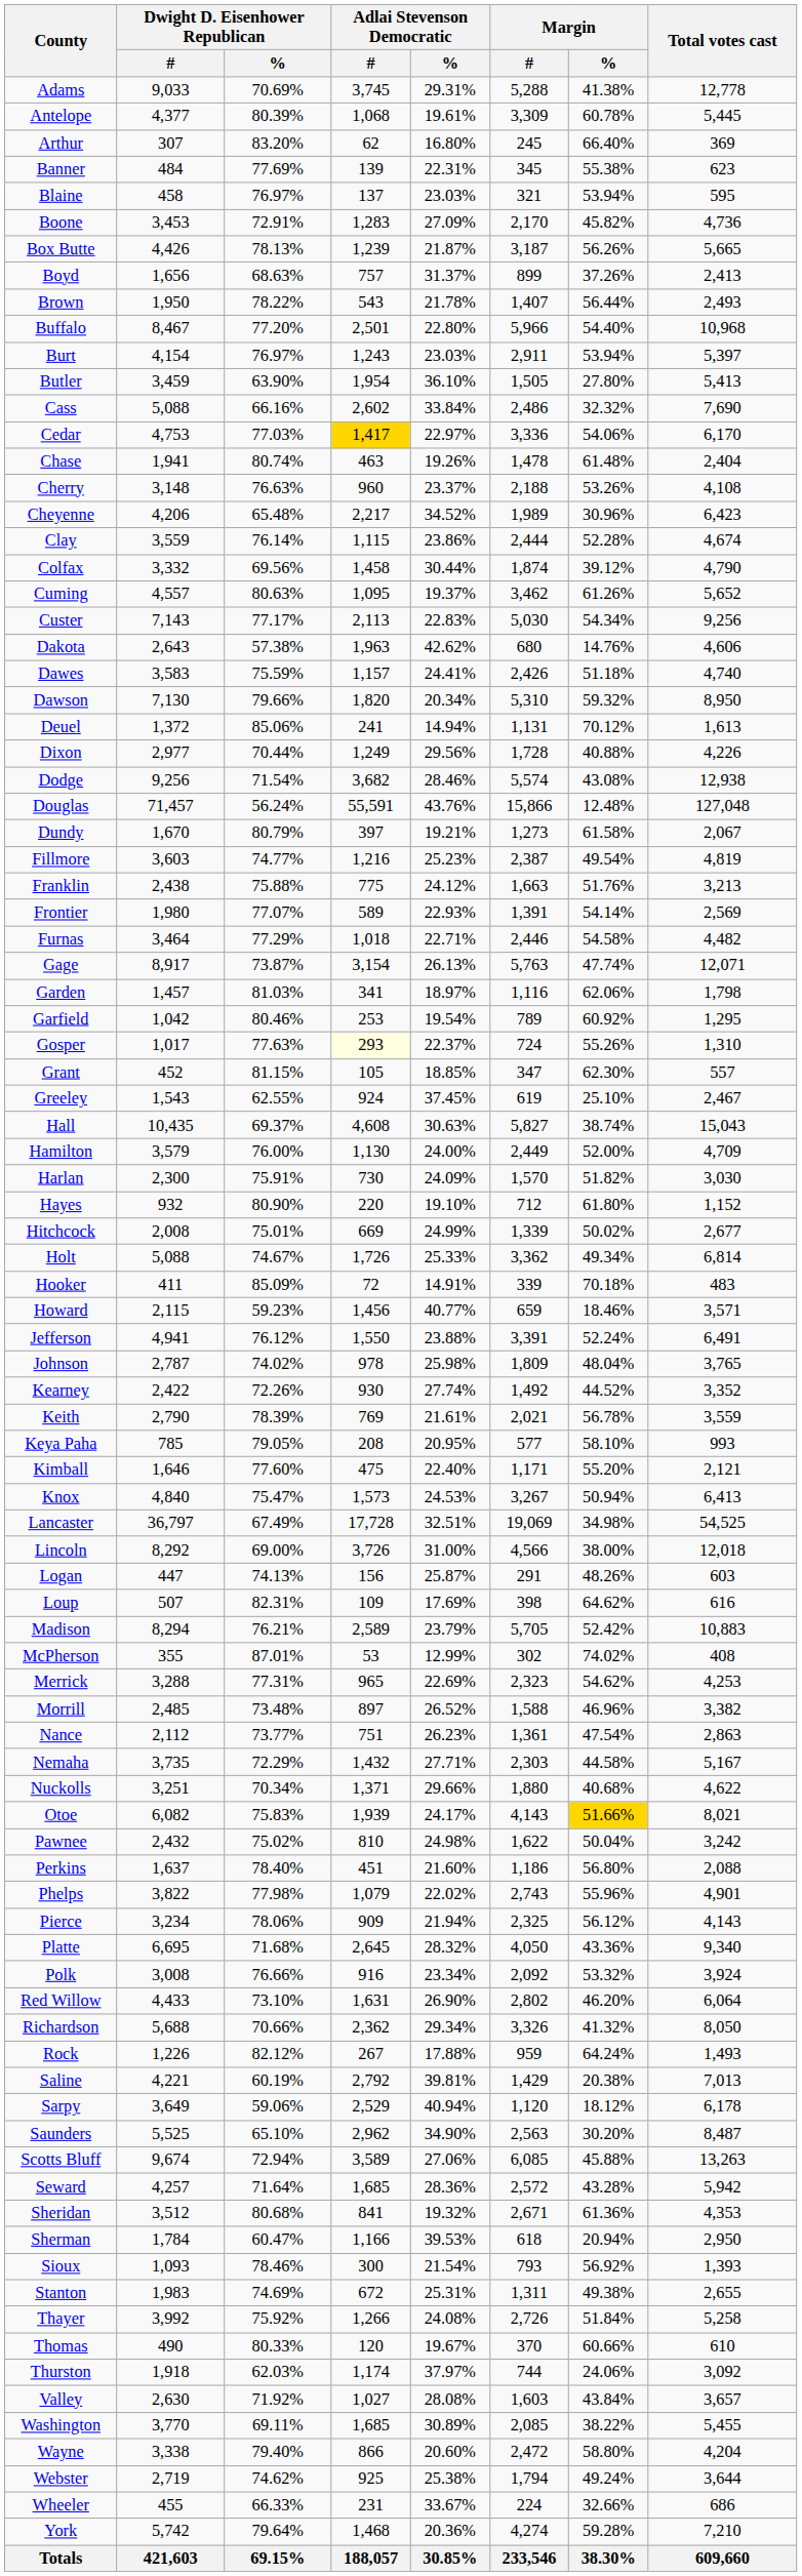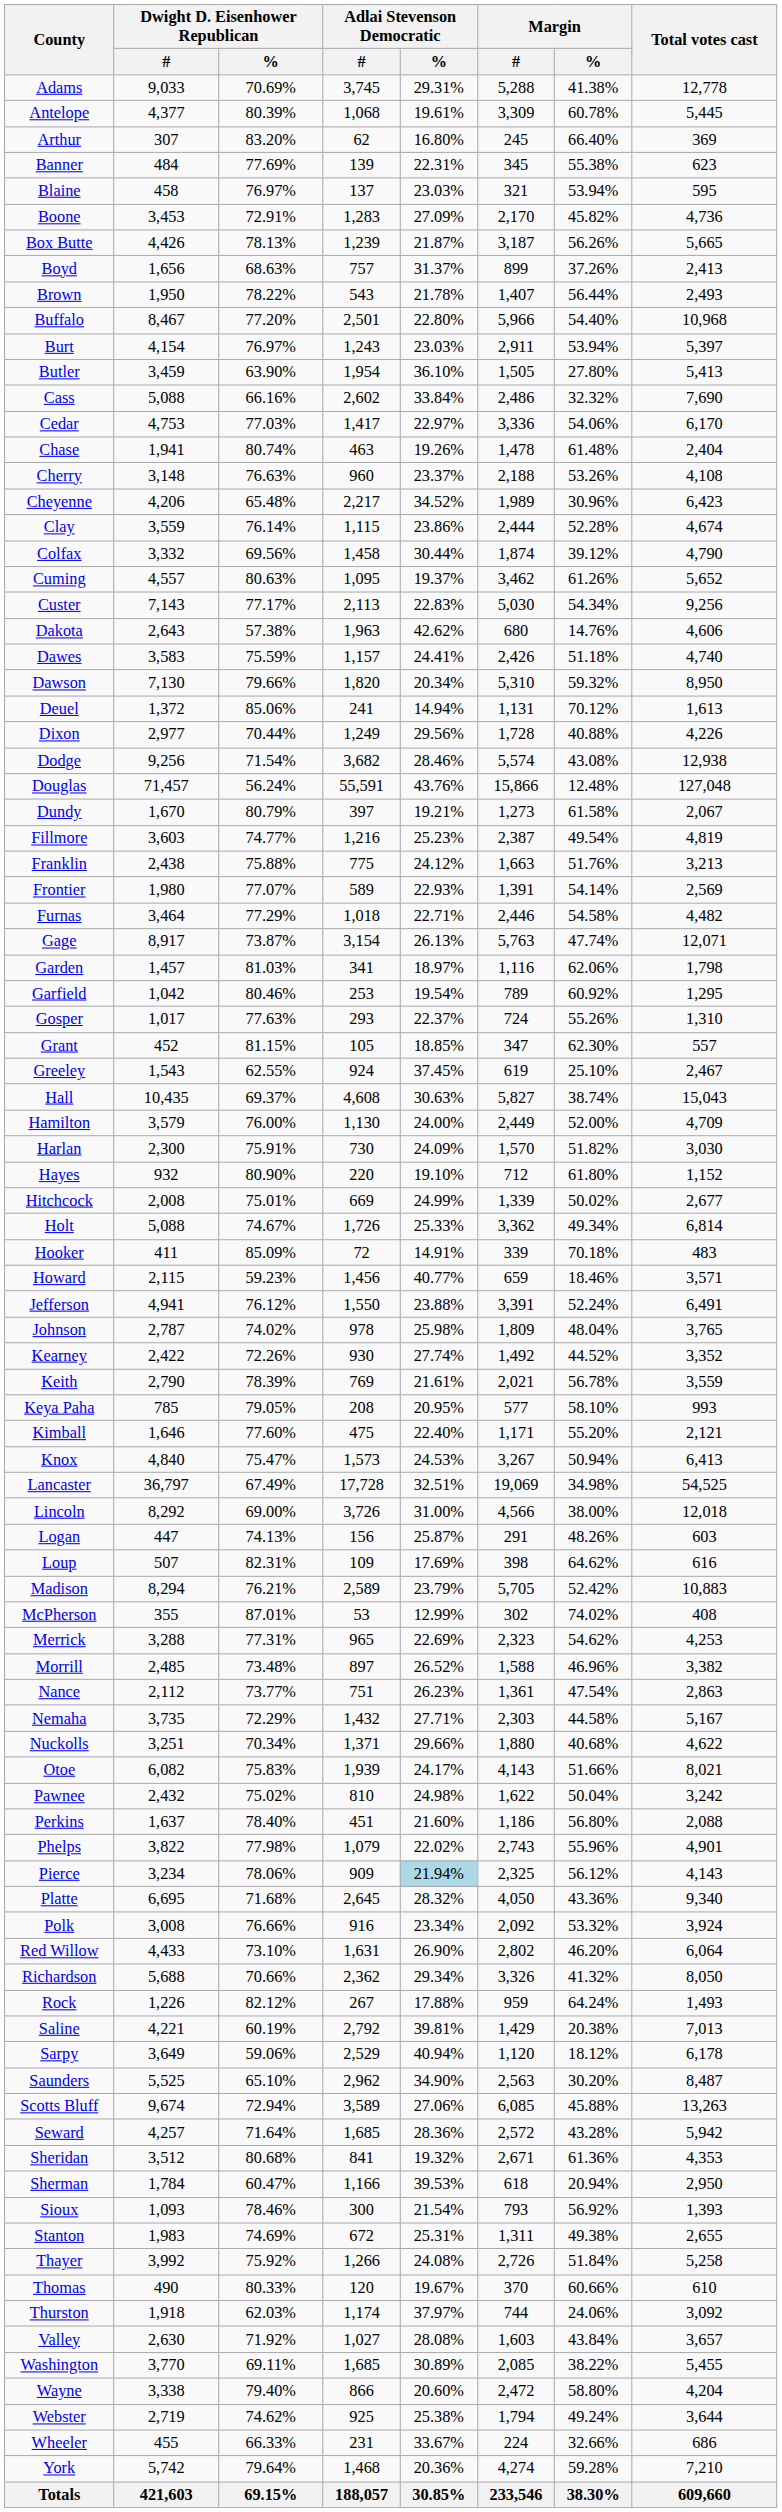Cedar | Adlai Stevenson Democratic / #: gold background -> no background
Gosper | Adlai Stevenson Democratic / #: lightyellow background -> no background
Otoe | Margin / %: gold background -> no background
Pierce | Adlai Stevenson Democratic / %: no background -> lightblue background
